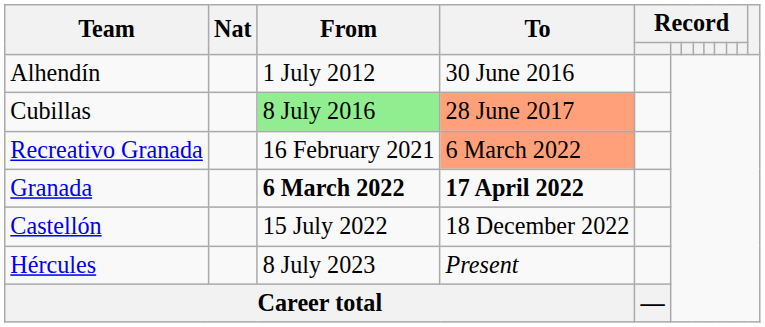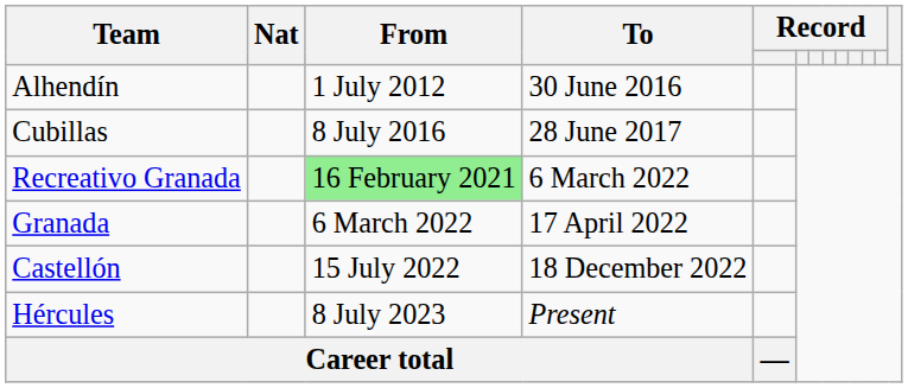Cubillas | From: lightgreen background -> no background
Cubillas | To: lightsalmon background -> no background
Recreativo Granada | From: no background -> lightgreen background
Recreativo Granada | To: lightsalmon background -> no background
Granada | From: bold -> normal
Granada | To: bold -> normal
